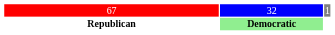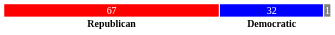Republican | column 2: lightgreen background -> no background
